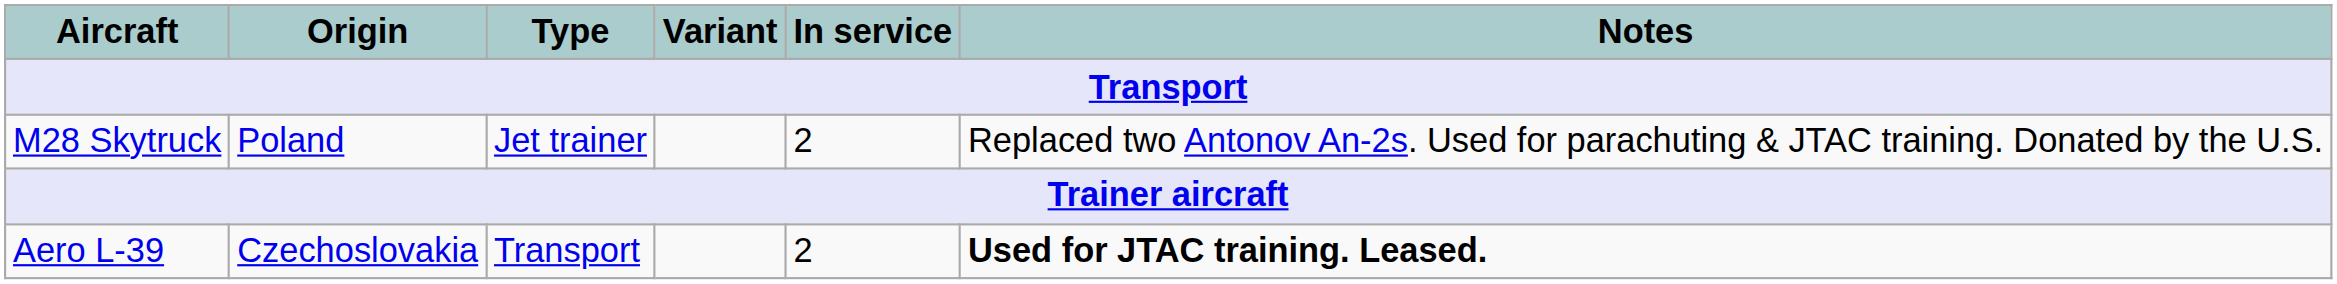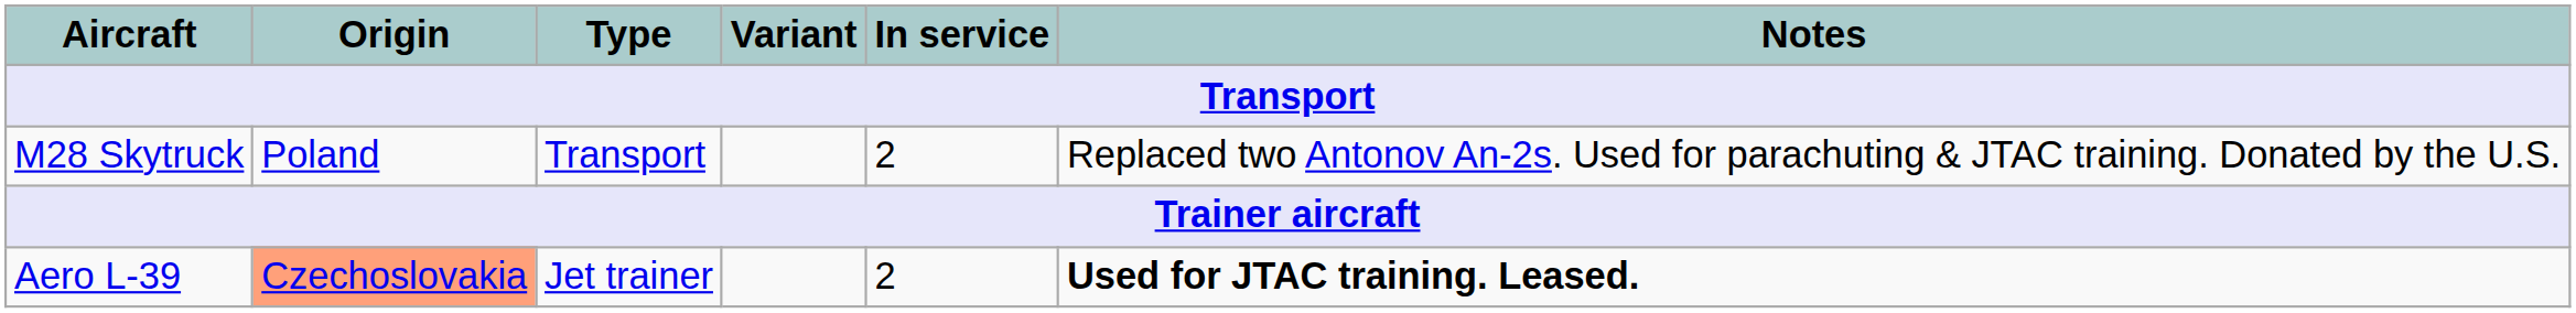M28 Skytruck | Type: Jet trainer -> Transport
Aero L-39 | Origin: no background -> lightsalmon background
Aero L-39 | Type: Transport -> Jet trainer
